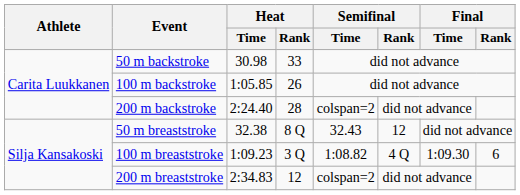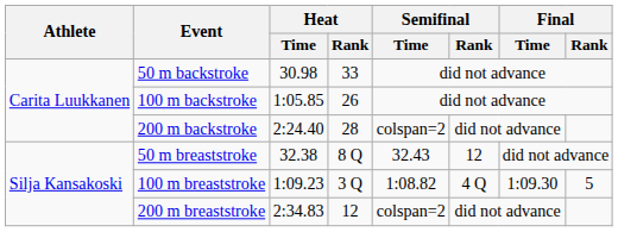100 m breaststroke | Final / Rank: 6 -> 5
